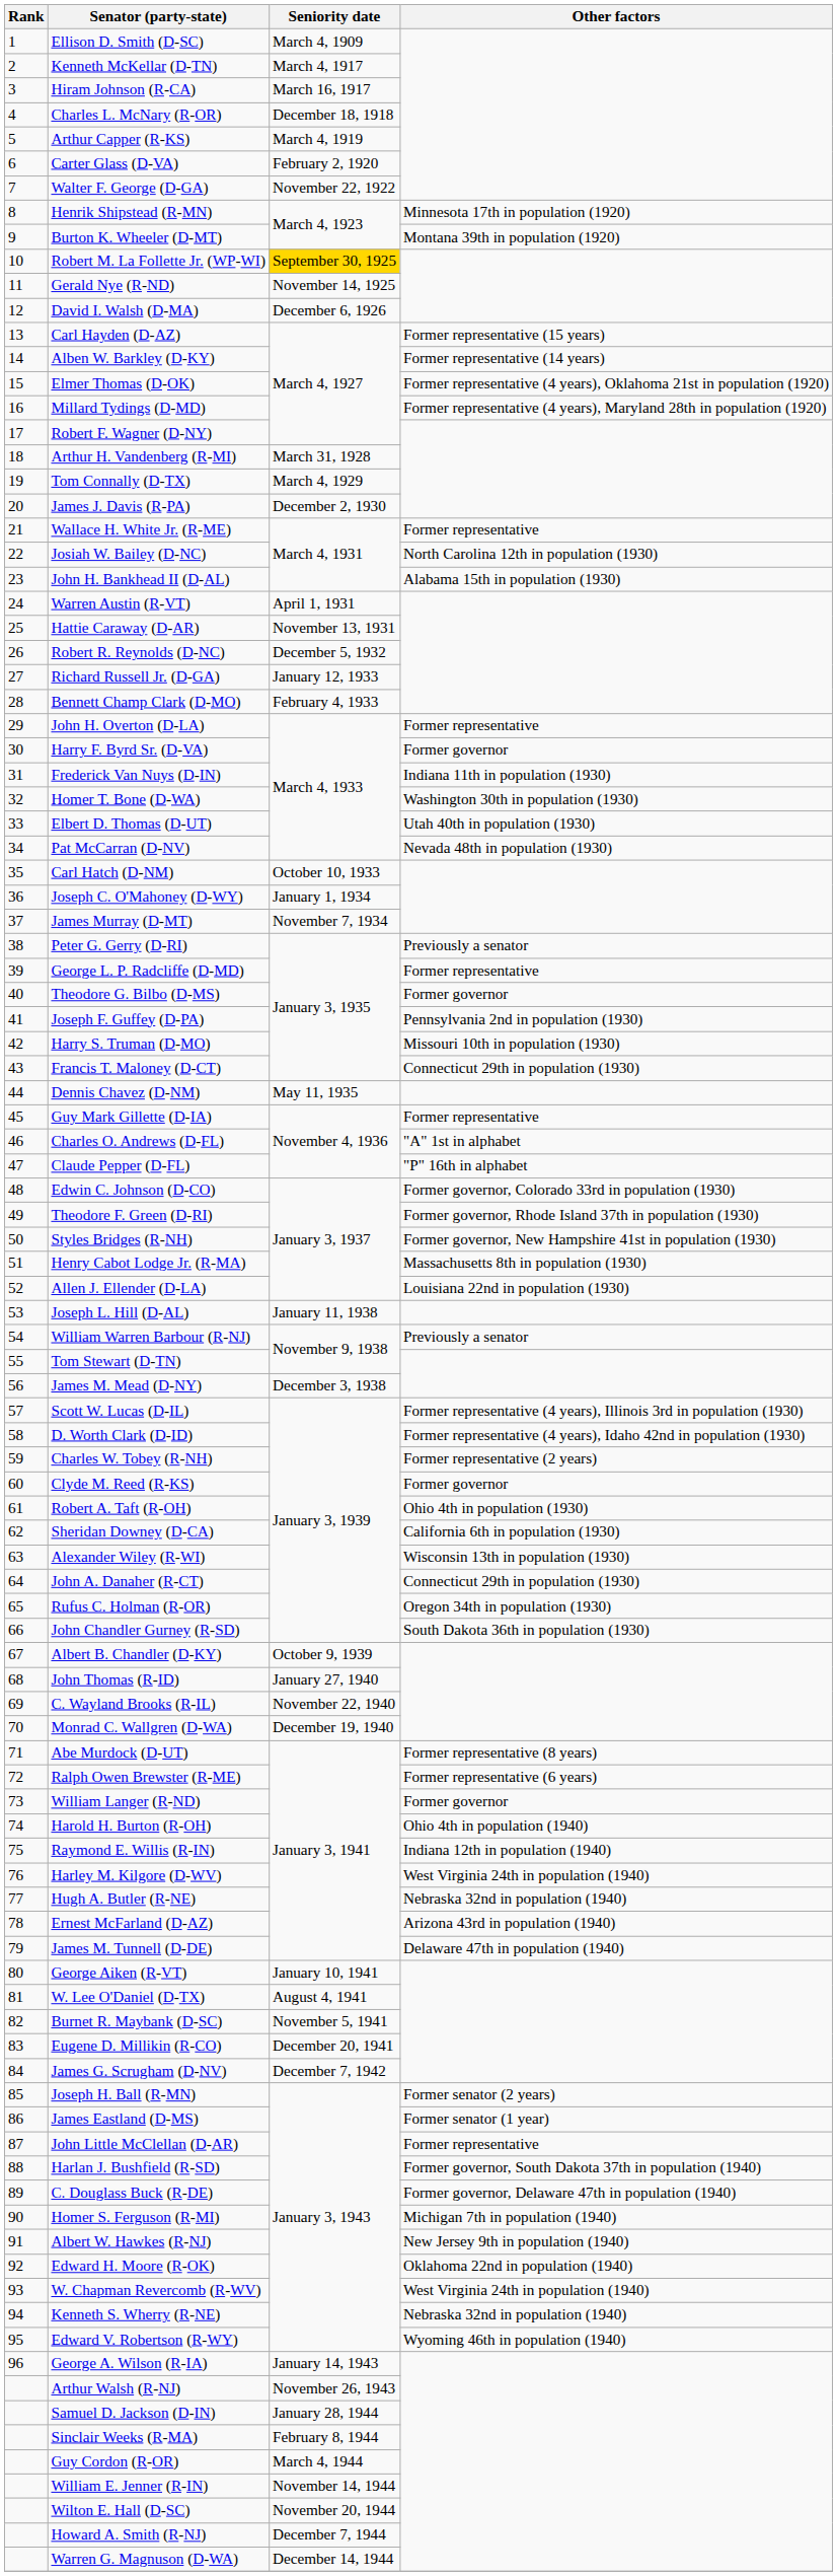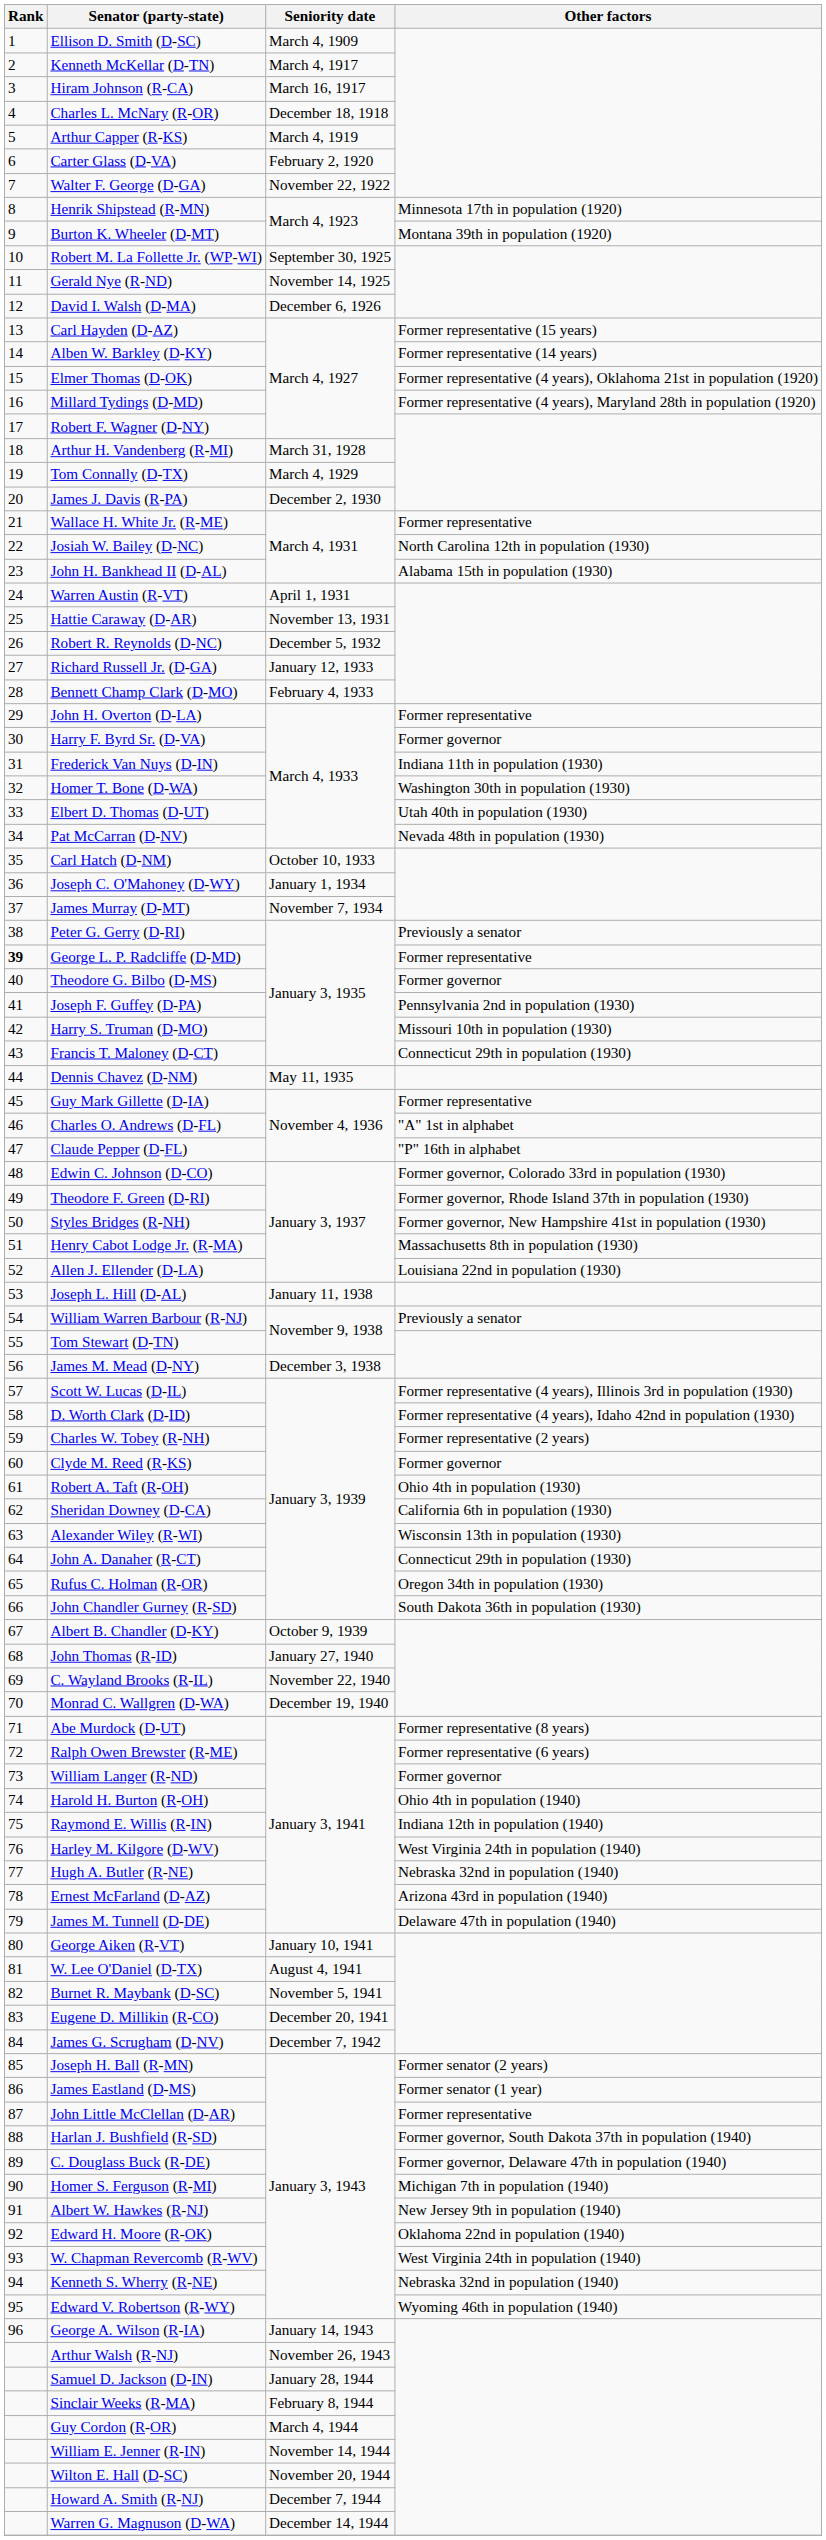Robert M. La Follette Jr. (WP-WI) | Seniority date: gold background -> no background
George L. P. Radcliffe (D-MD) | Rank: normal -> bold
